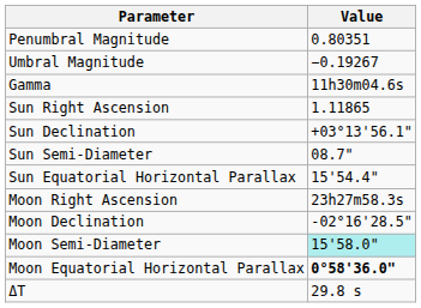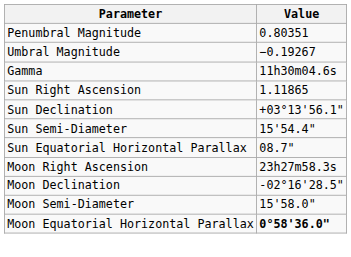Sun Semi-Diameter | Value: 08.7" -> 15'54.4"
Sun Equatorial Horizontal Parallax | Value: 15'54.4" -> 08.7"
Moon Semi-Diameter | Value: paleturquoise background -> no background
- row: ΔT | 29.8 s
